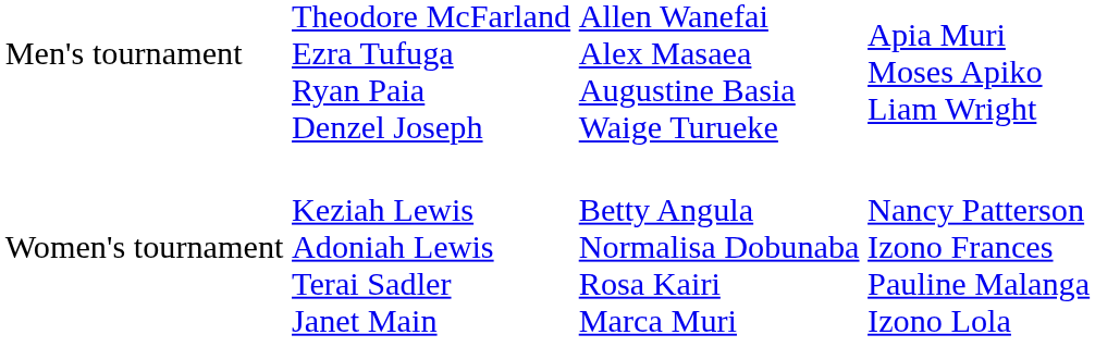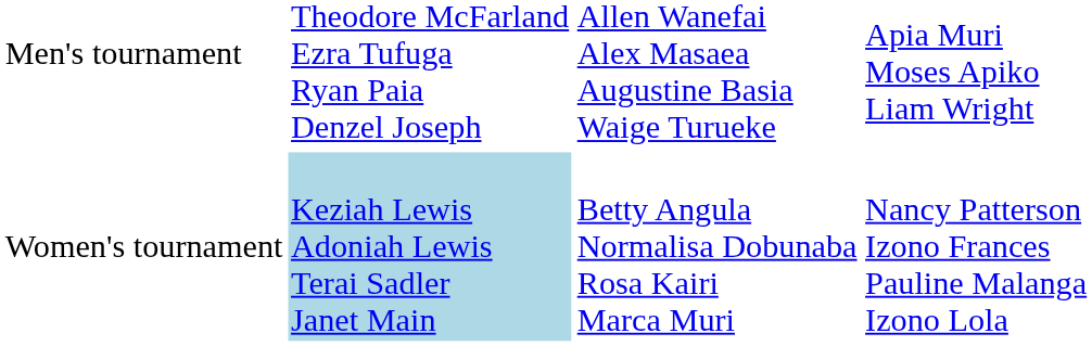Women's tournament | column 2: no background -> lightblue background
